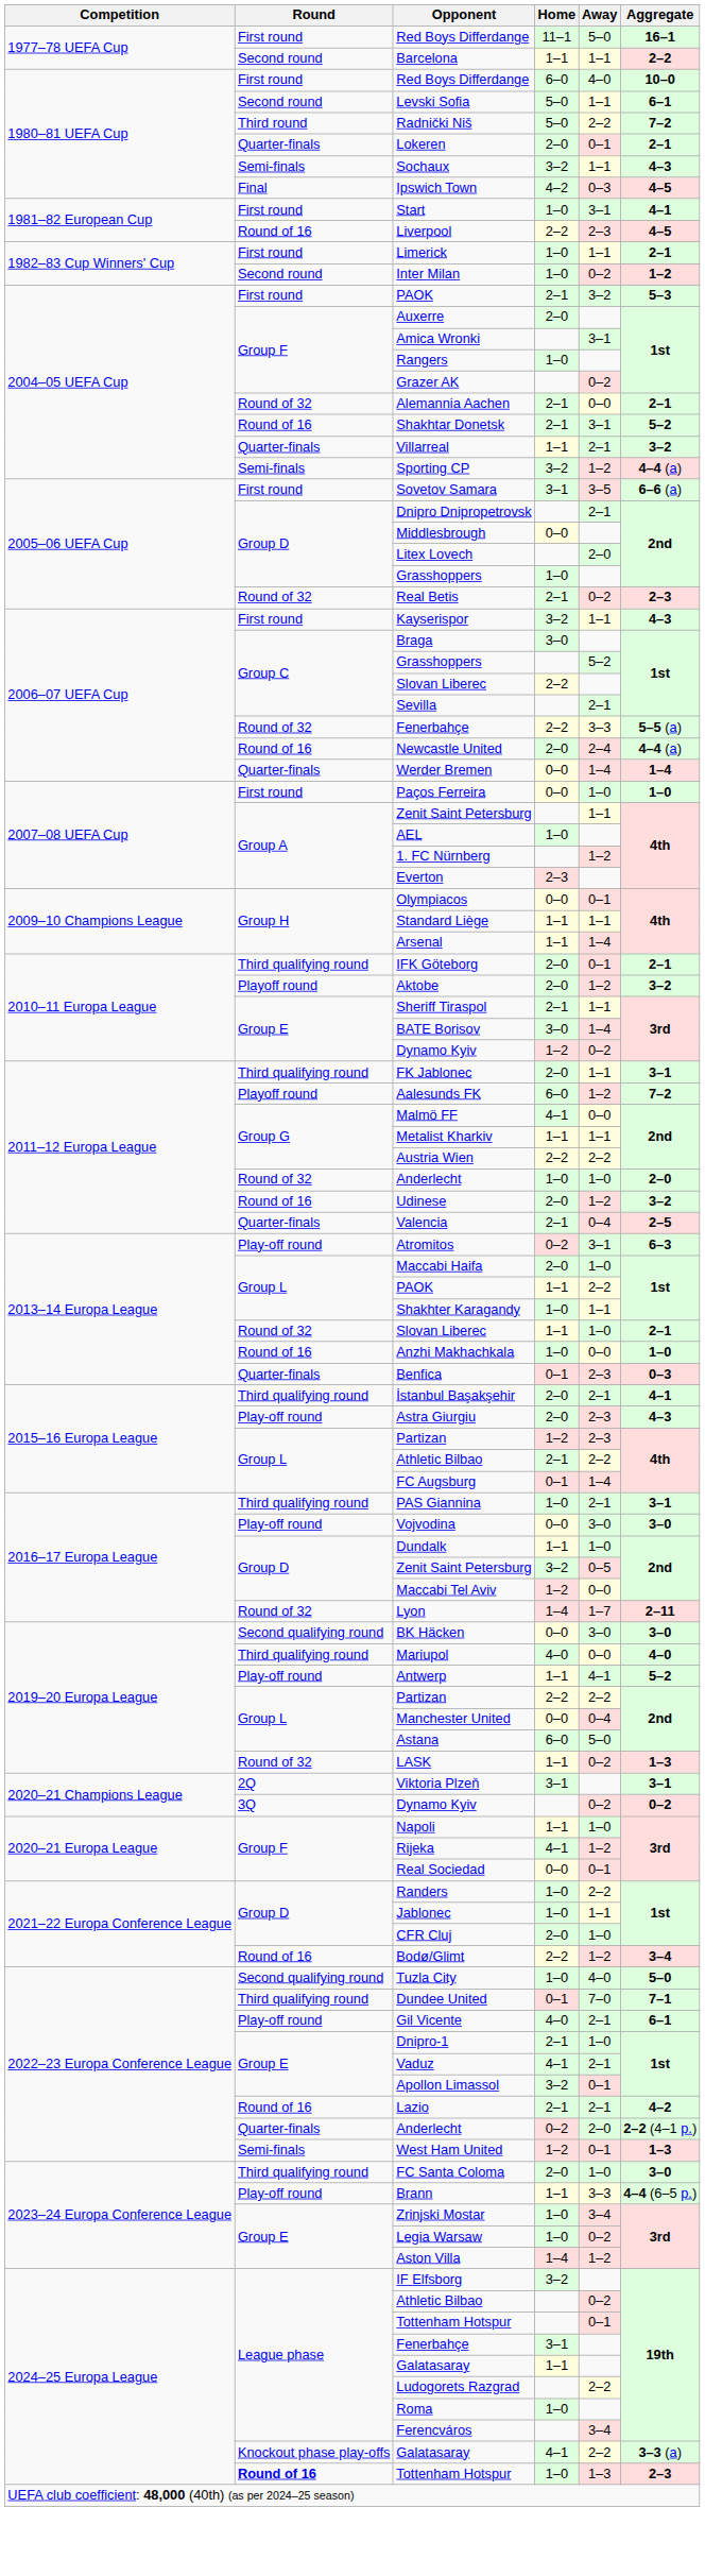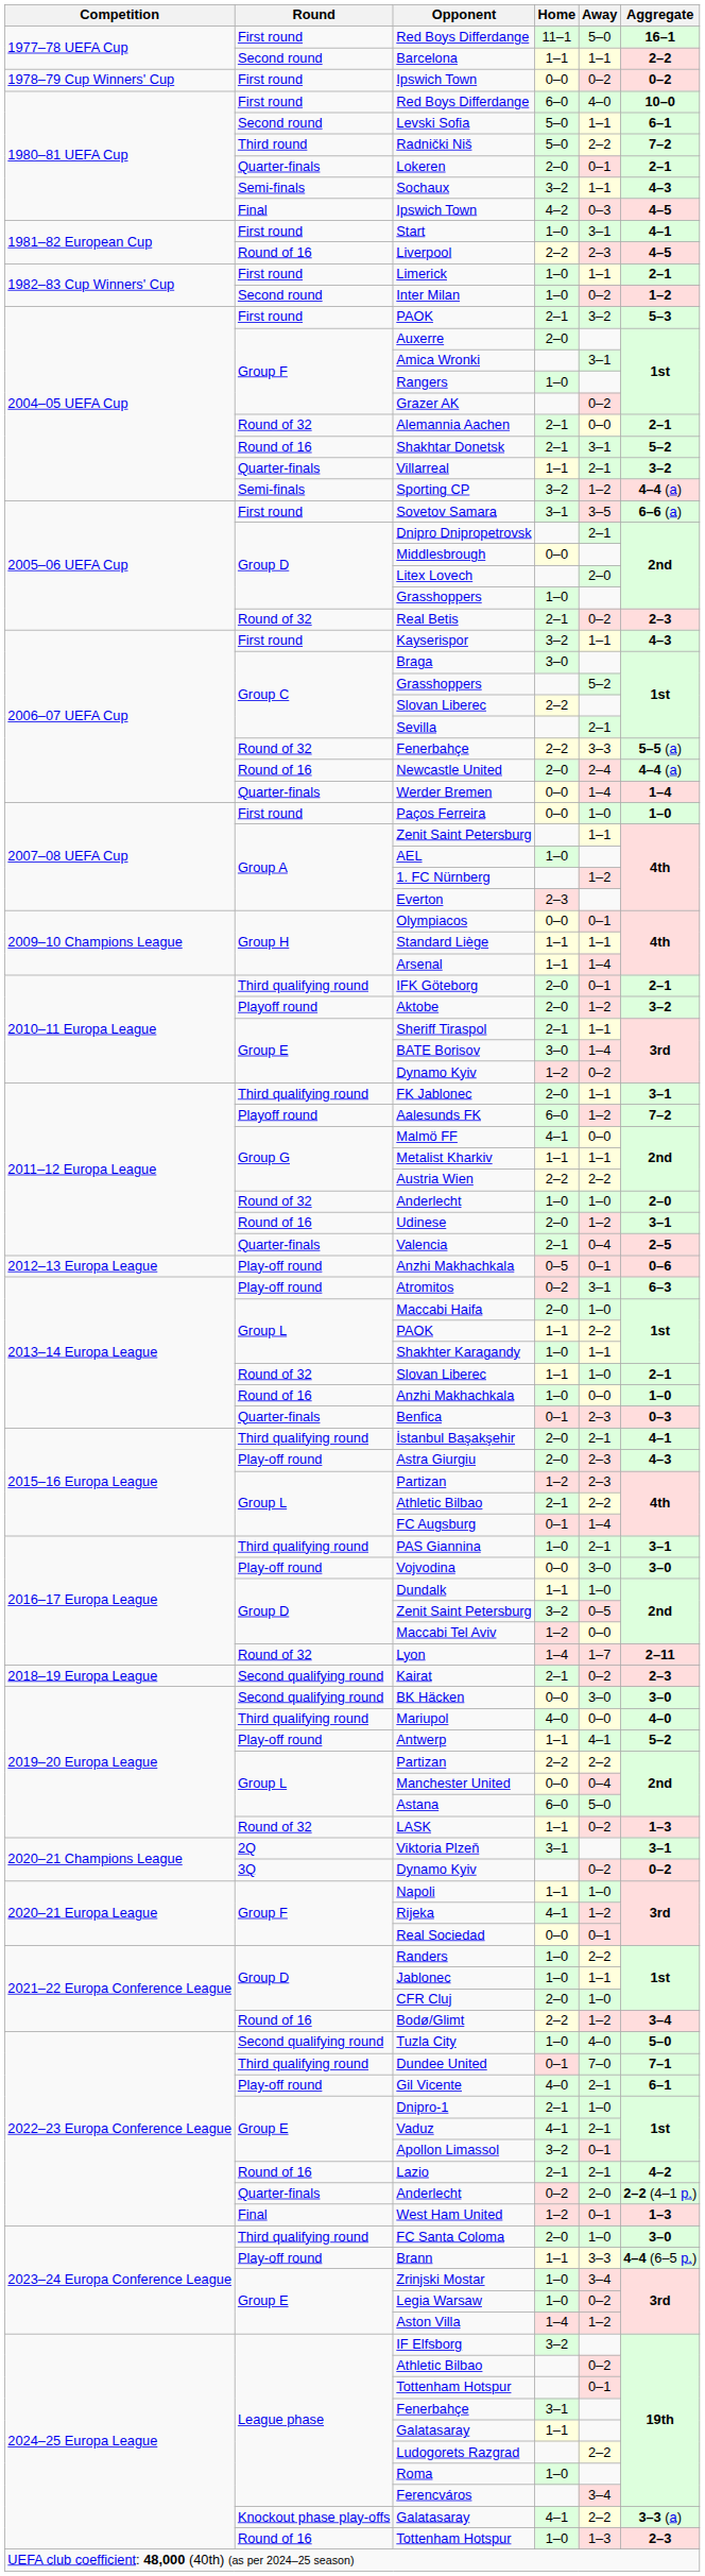+ row: 1978–79 Cup Winners' Cup | First round | Ipswich Town | 0–0 | 0–2 | 0–2
Udinese | Aggregate: 3–2 -> 3–1
+ row: 2012–13 Europa League | Play-off round | Anzhi Makhachkala | 0–5 | 0–1 | 0–6
+ row: 2018–19 Europa League | Second qualifying round | Kairat | 2–1 | 0–2 | 2–3
West Ham United | Round: Semi-finals -> Final
Tottenham Hotspur / 1–0 | Round: bold -> normal
